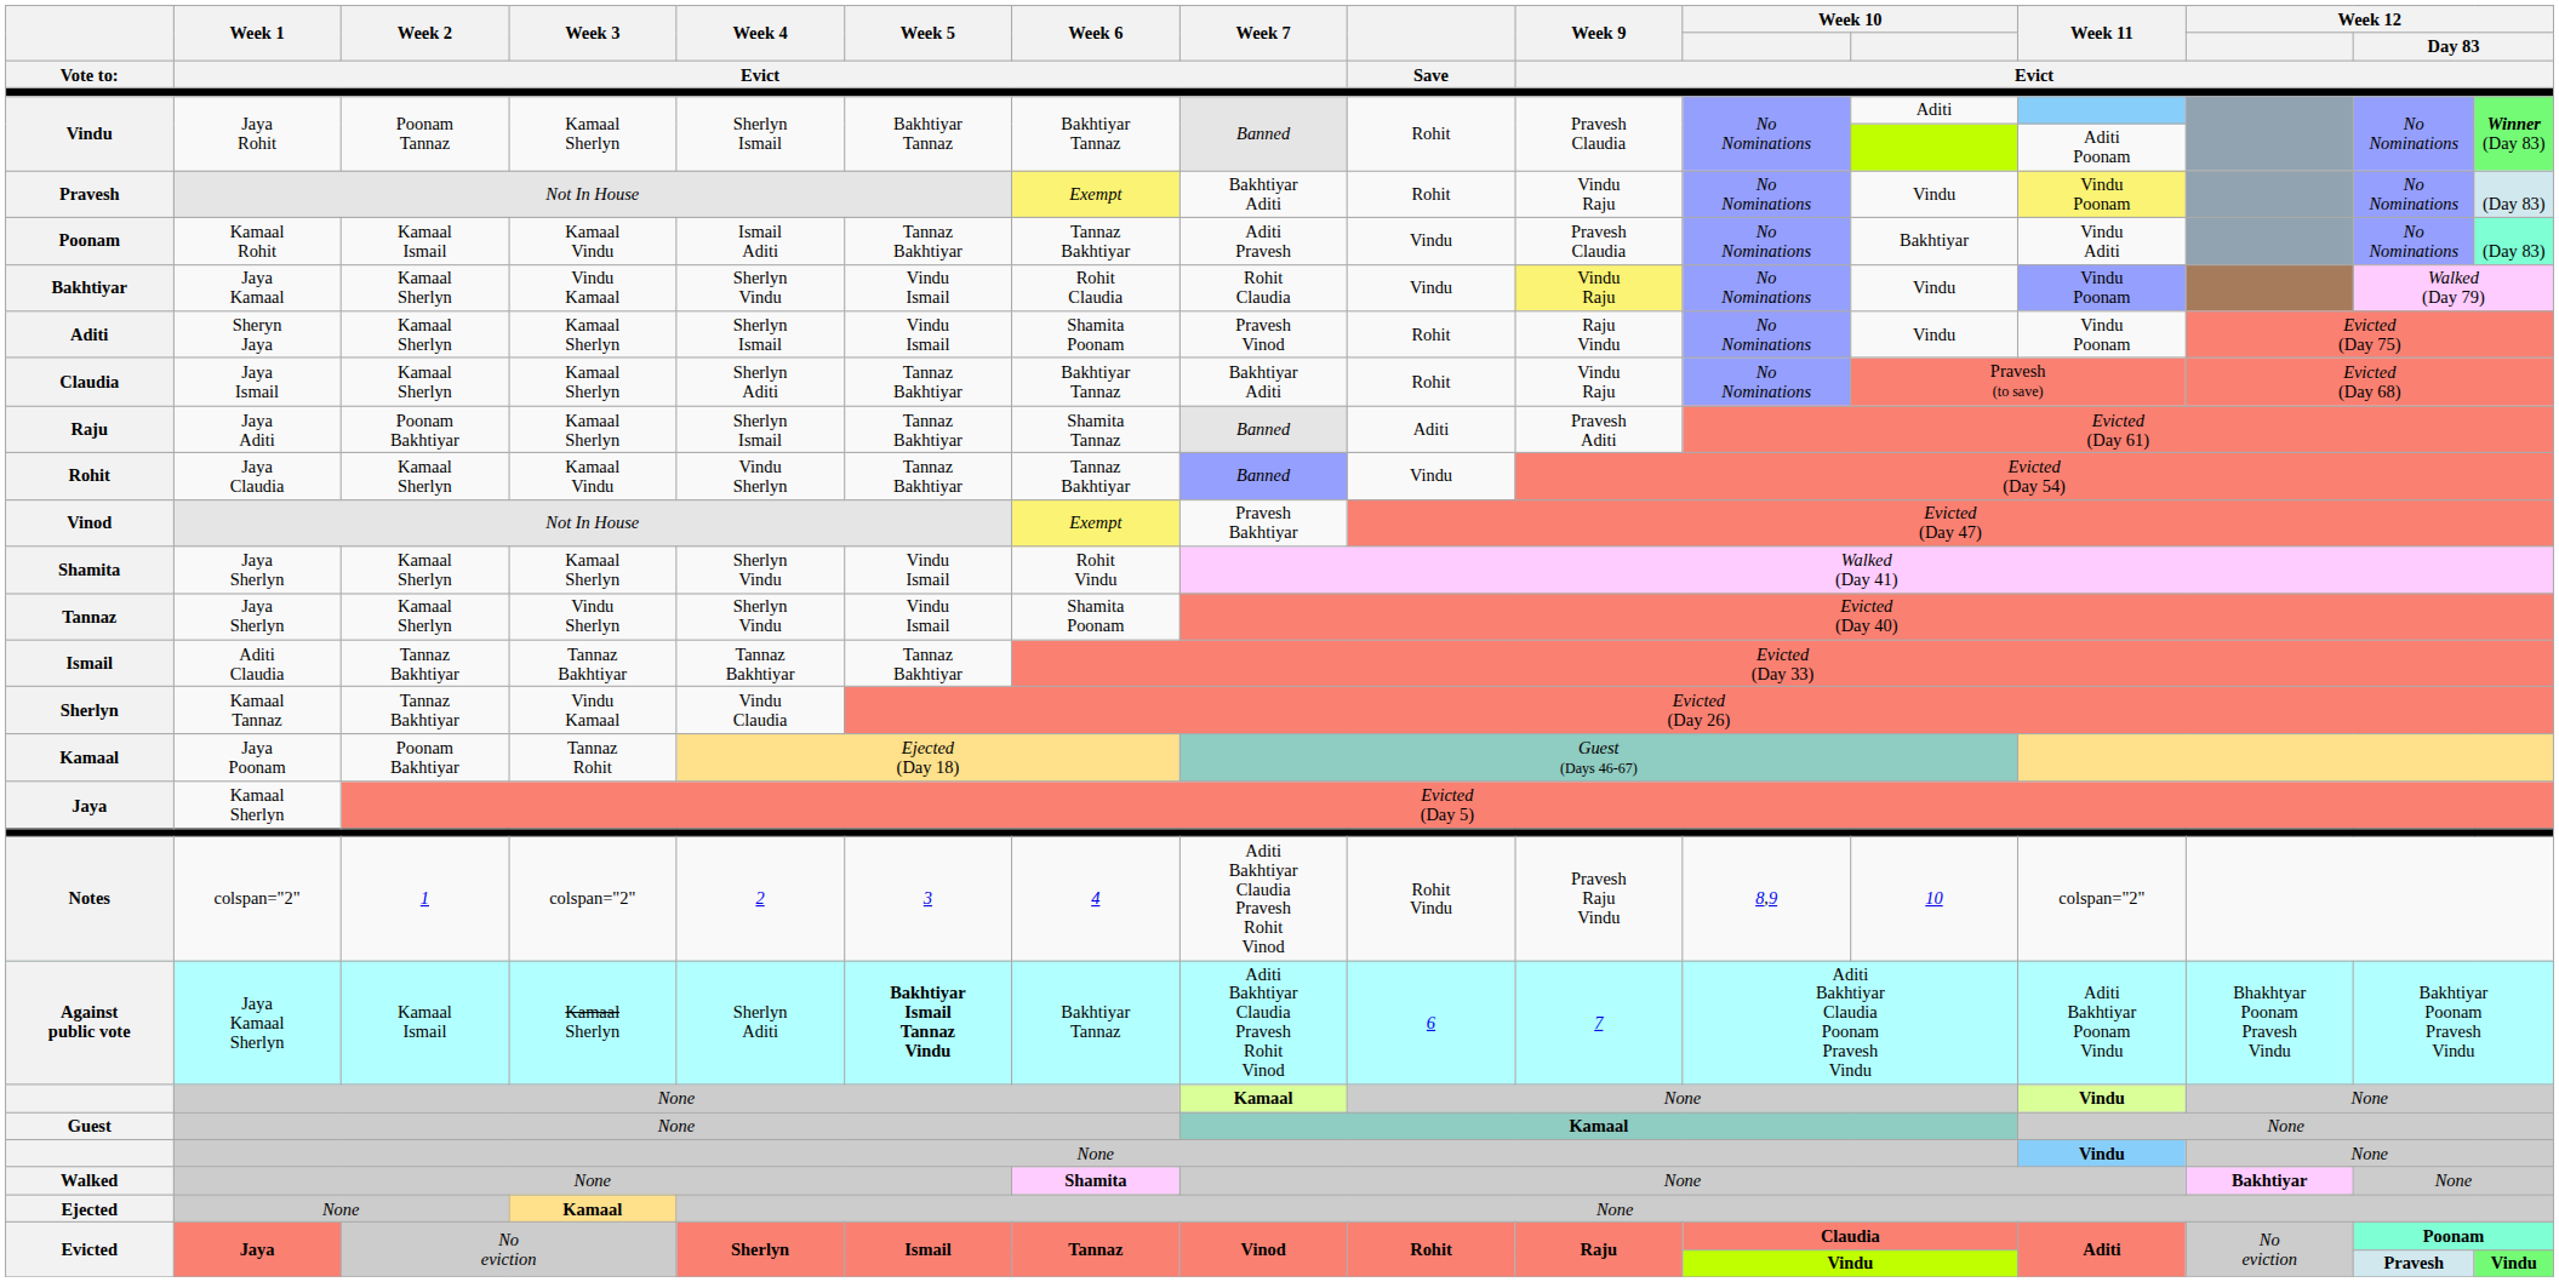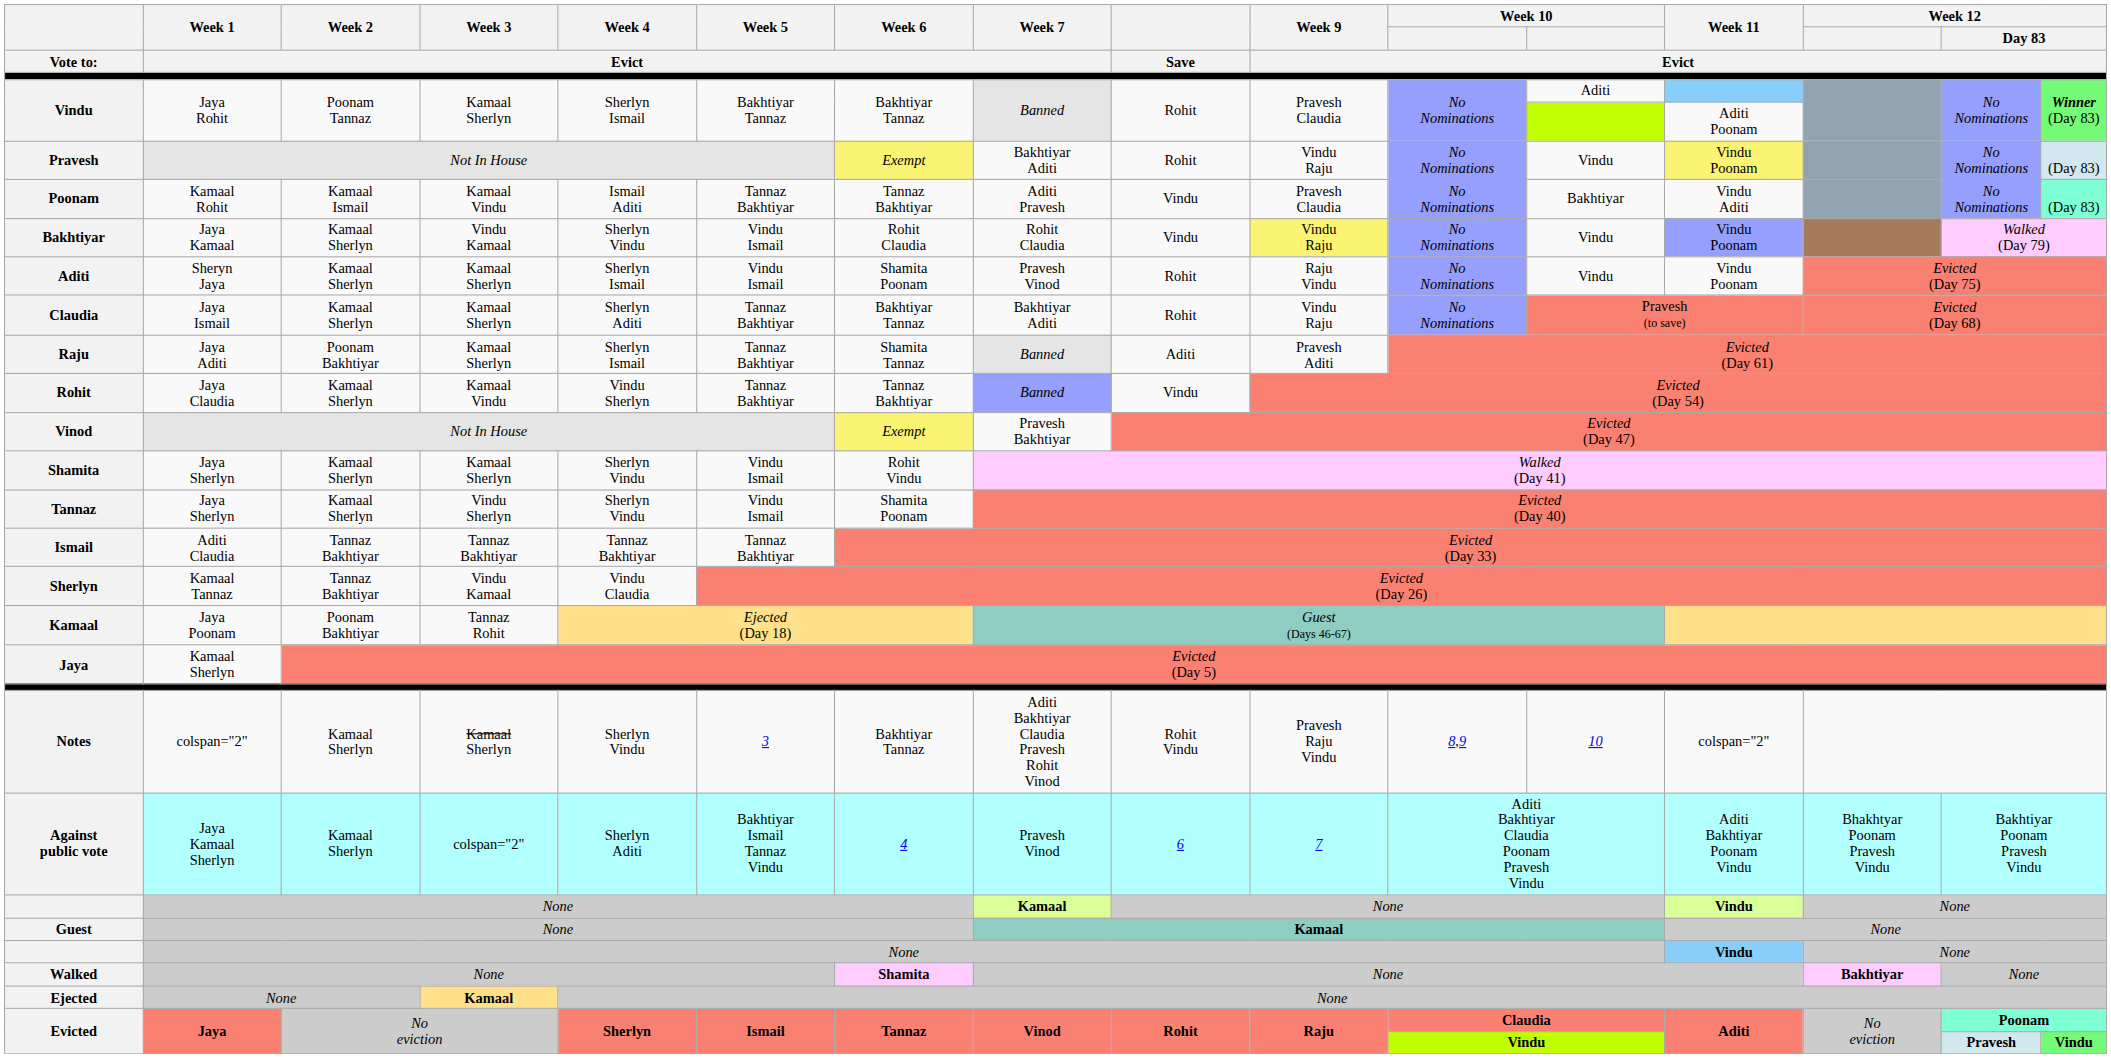Notes | Week 2 / Evict: 1 -> Kamaal Sherlyn
Notes | Week 3 / Evict: colspan="2" -> Kamaal Sherlyn
Notes | Week 4 / Evict: 2 -> Sherlyn Vindu
Notes | Week 6 / Evict: 4 -> Bakhtiyar Tannaz
Against public vote | Week 2 / Evict: Kamaal Ismail -> Kamaal Sherlyn
Against public vote | Week 3 / Evict: Kamaal Sherlyn -> colspan="2"
Against public vote | Week 5 / Evict: bold -> normal
Against public vote | Week 6 / Evict: Bakhtiyar Tannaz -> 4
Against public vote | Week 7 / Evict: Aditi Bakhtiyar Claudia Pravesh Rohit Vinod -> Pravesh Vinod
